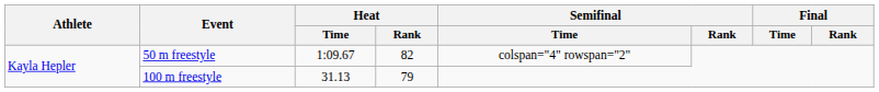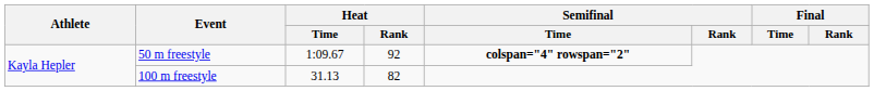50 m freestyle | Heat / Rank: 82 -> 92
50 m freestyle | Semifinal / Time: normal -> bold
100 m freestyle | Heat / Rank: 79 -> 82
